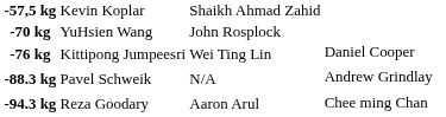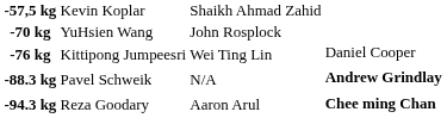-88.3 kg / Andrew Grindlay | column 4: normal -> bold
-94.3 kg / Chee ming Chan | column 4: normal -> bold
